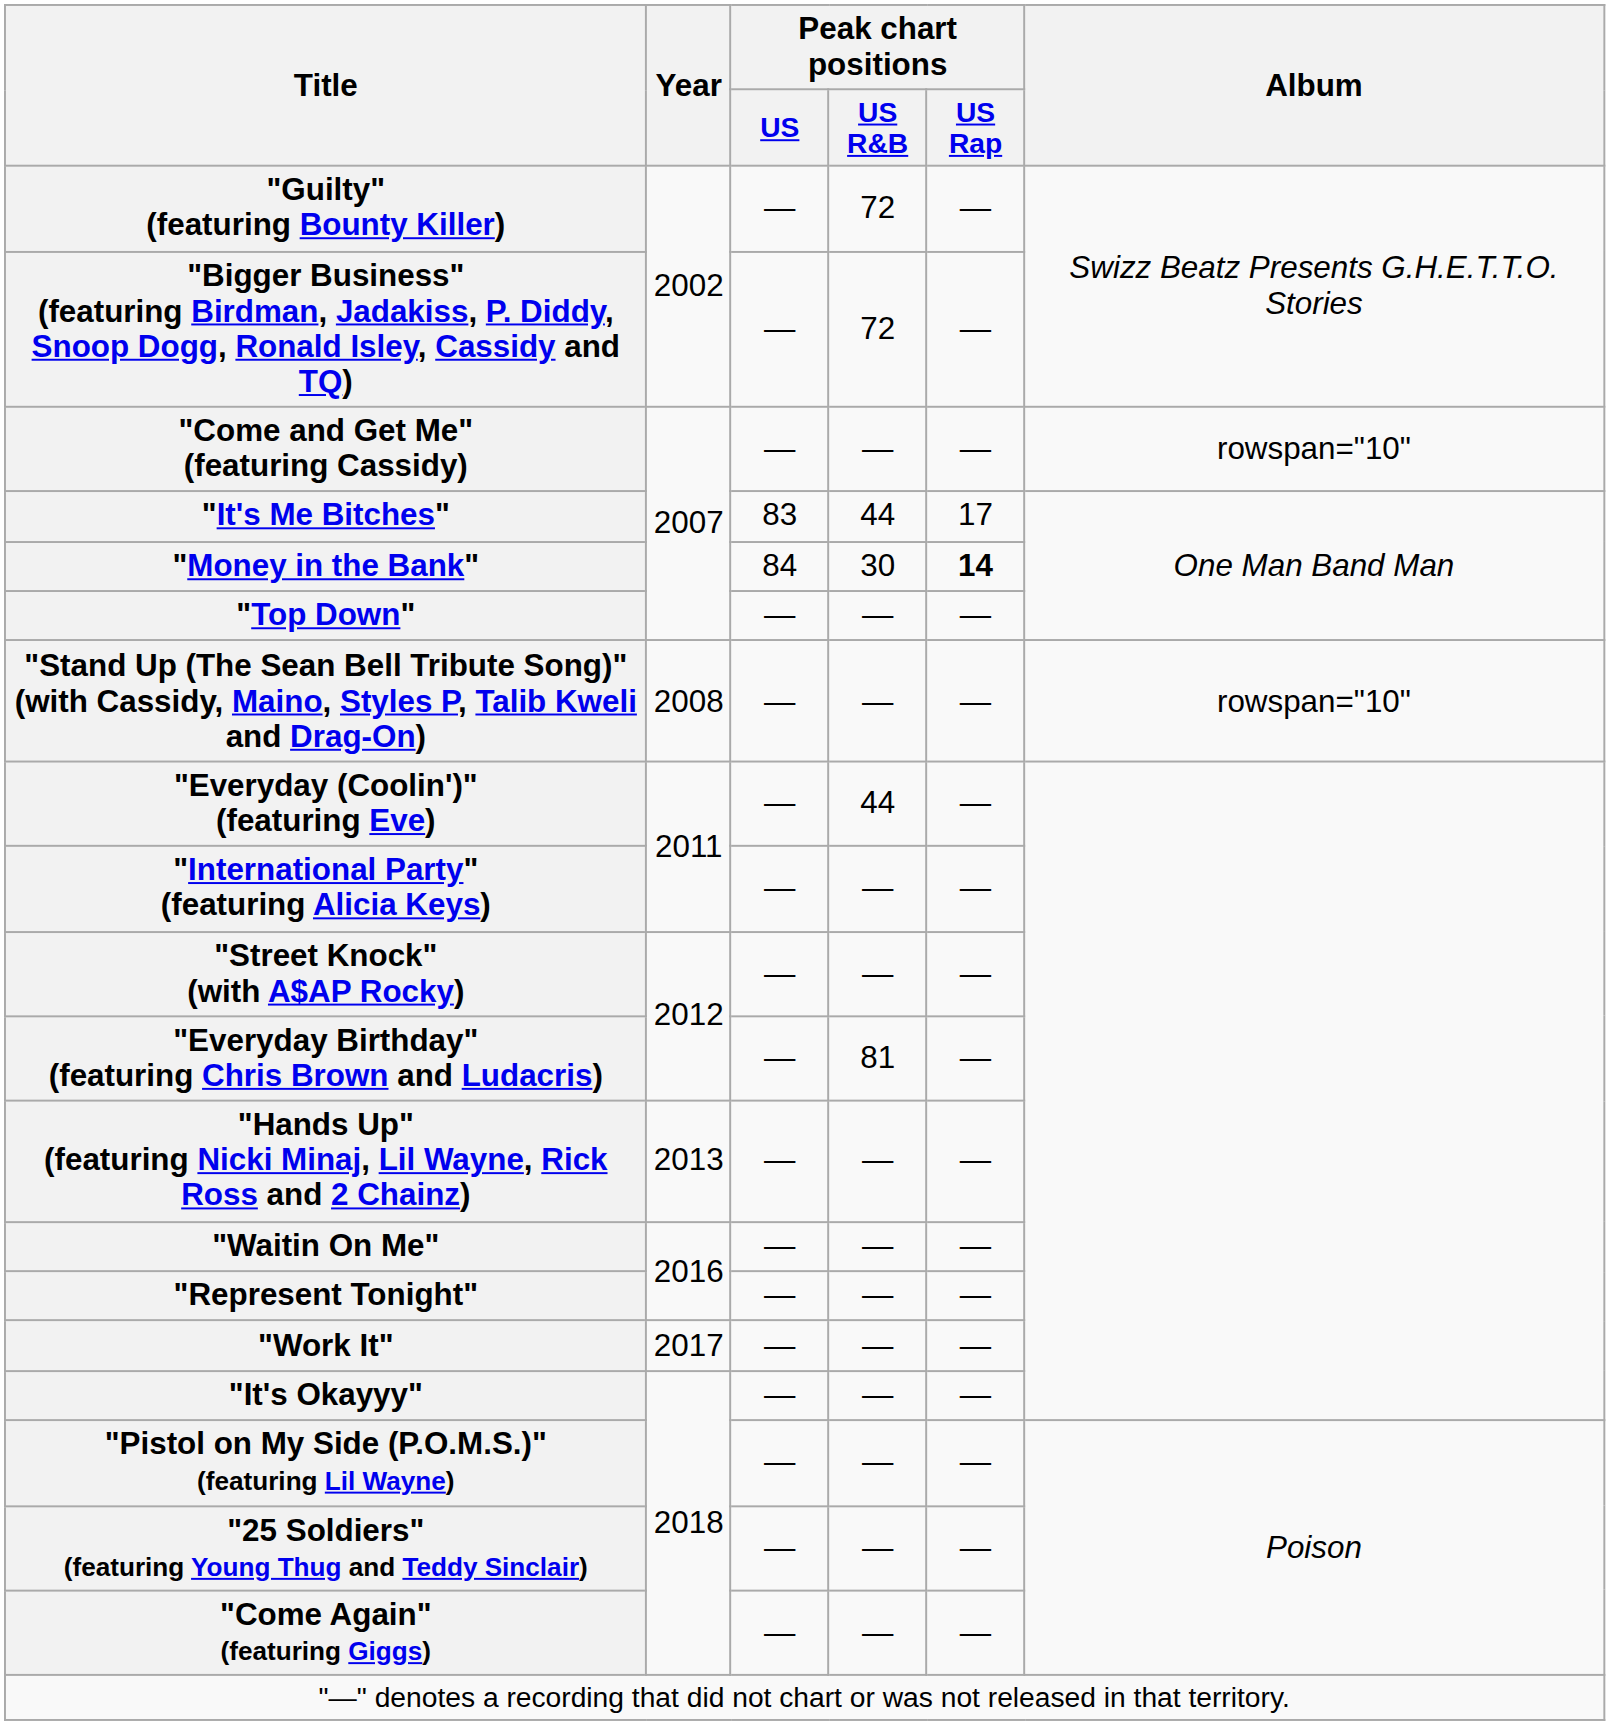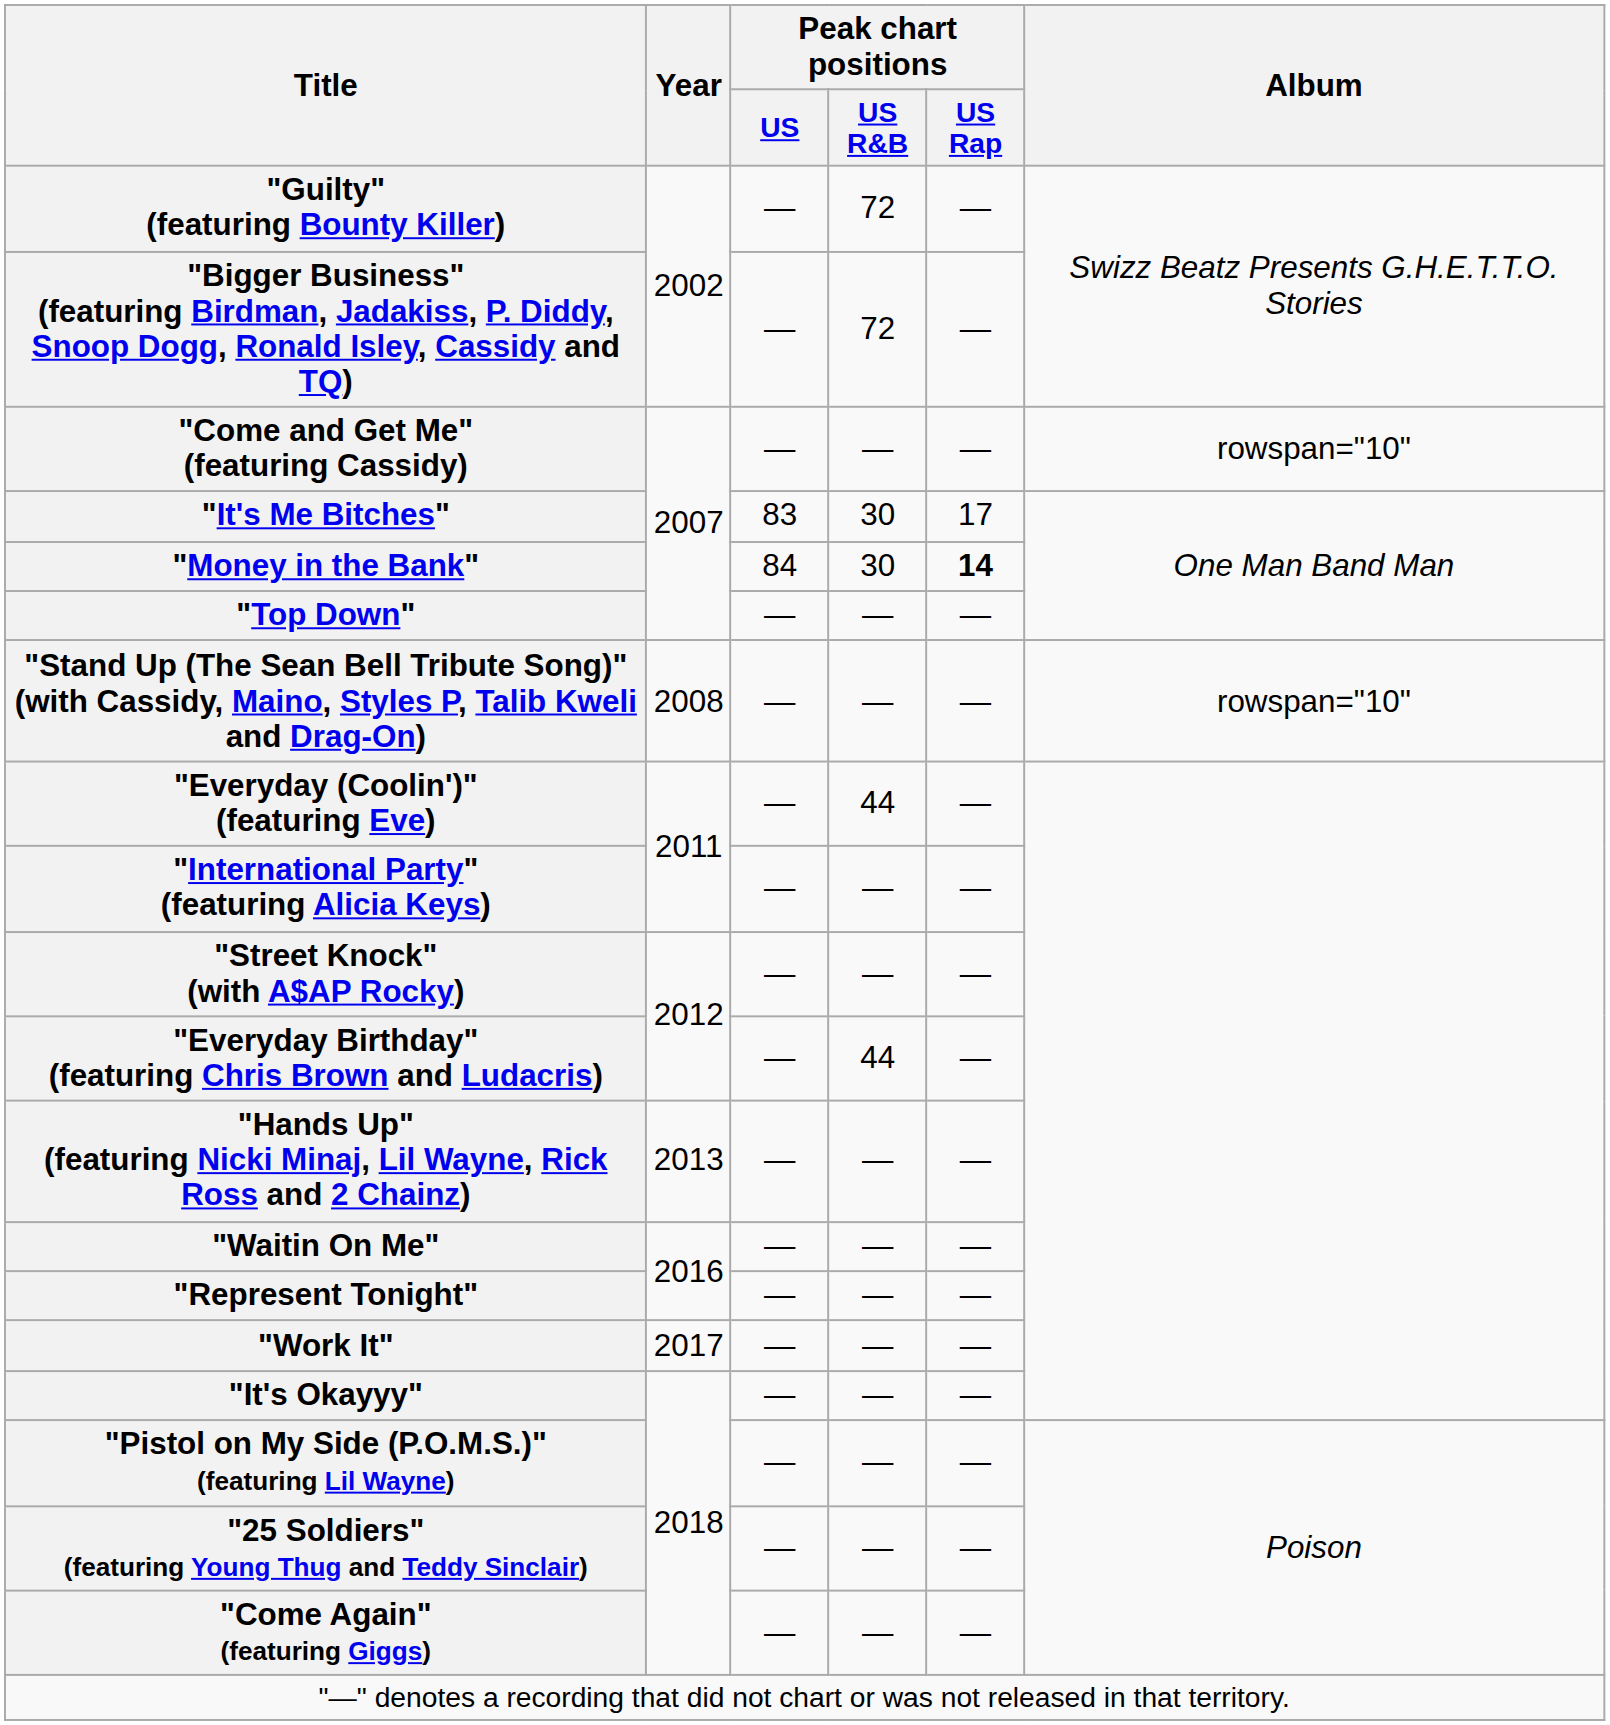"It's Me Bitches" | Peak chart positions / US R&B: 44 -> 30
"Everyday Birthday" (featuring Chris Brown and Ludacris) | Peak chart positions / US R&B: 81 -> 44
